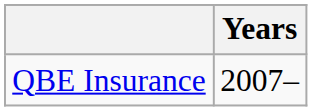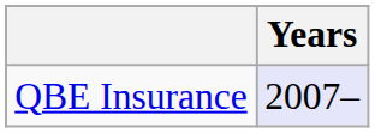QBE Insurance | Years: no background -> lavender background
